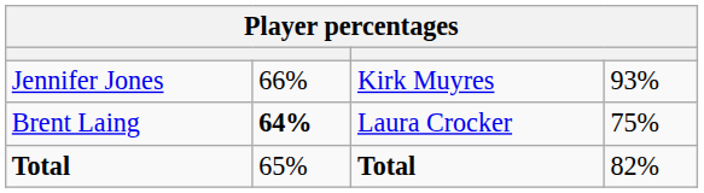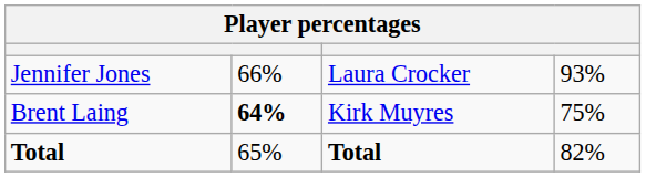Jennifer Jones | column 3: Kirk Muyres -> Laura Crocker
Brent Laing | column 3: Laura Crocker -> Kirk Muyres
